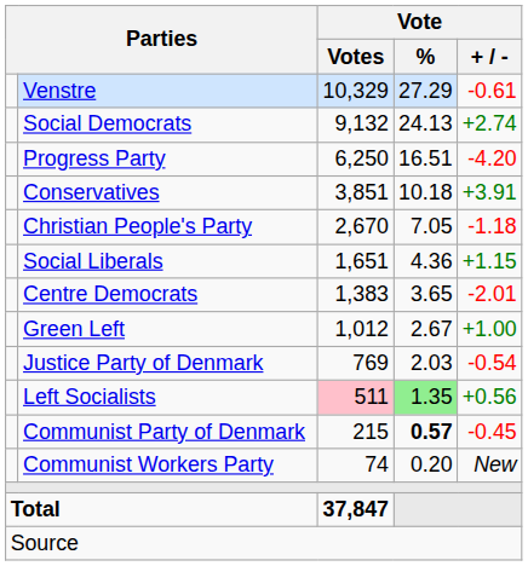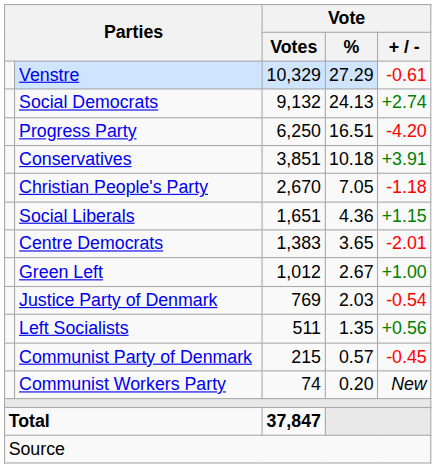Left Socialists | Vote / Votes: pink background -> no background
Left Socialists | Vote / %: lightgreen background -> no background
Communist Party of Denmark | Vote / %: bold -> normal
